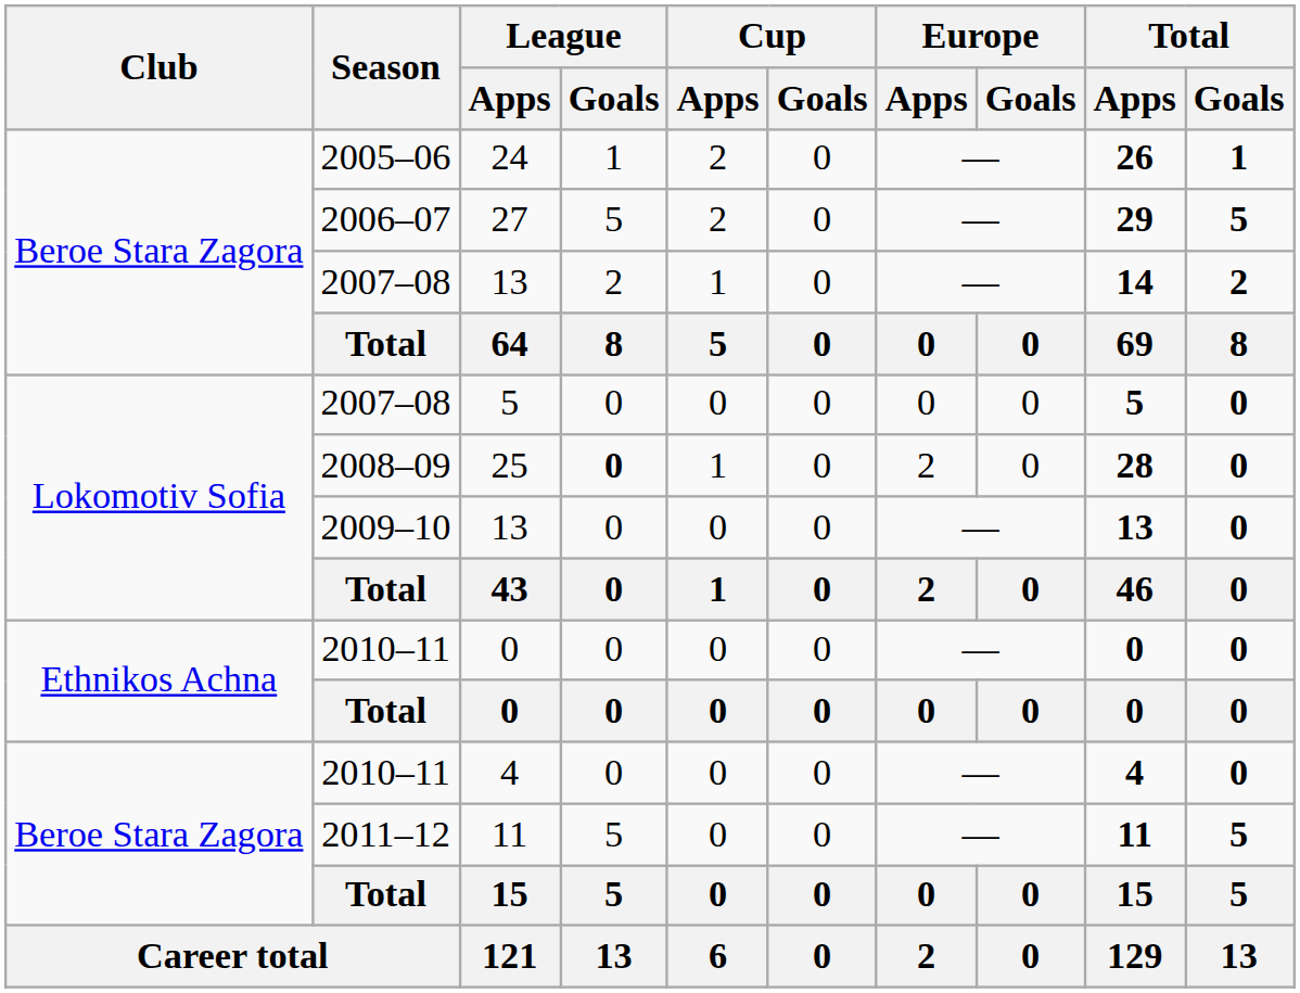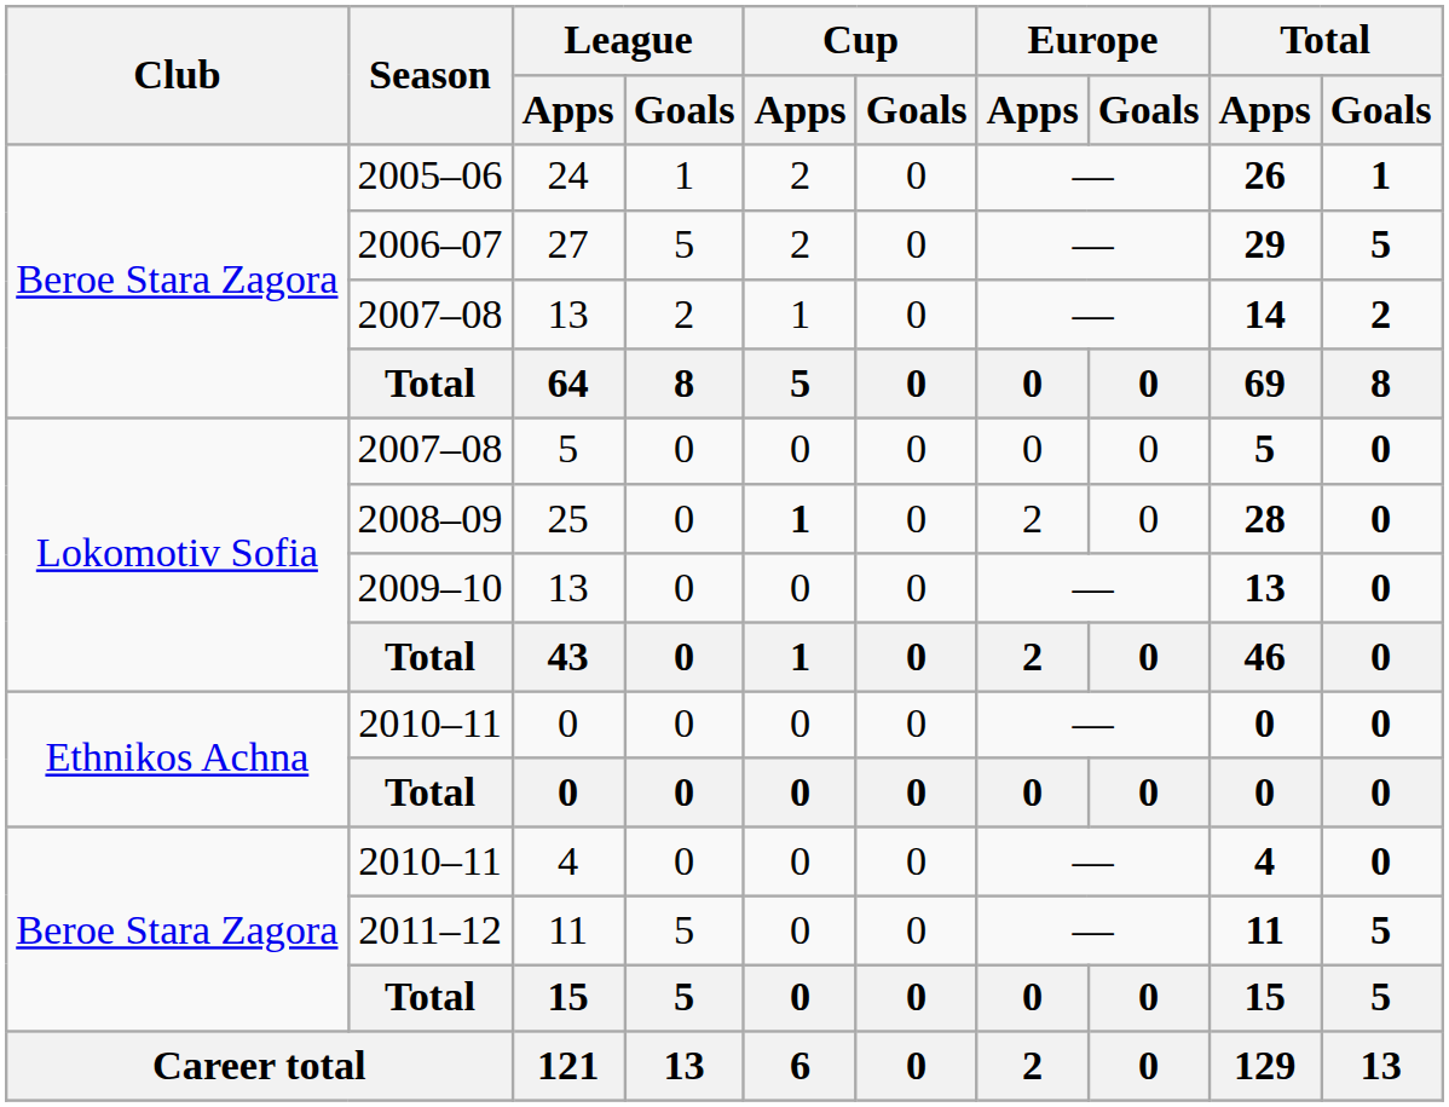25 | League / Goals: bold -> normal
25 | Cup / Apps: normal -> bold
